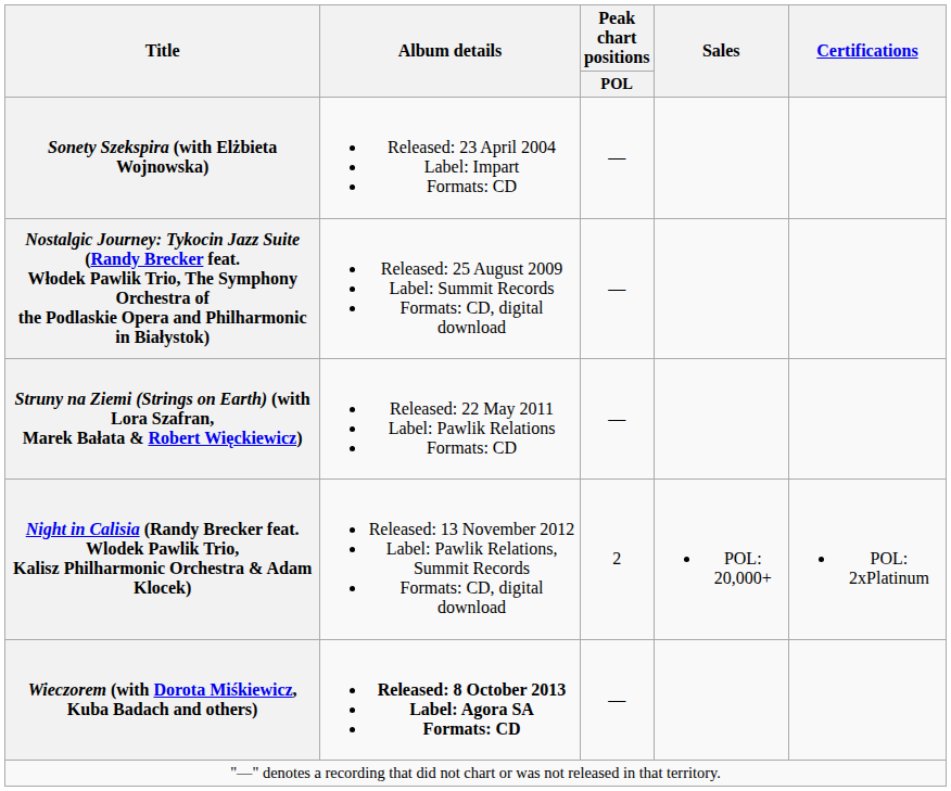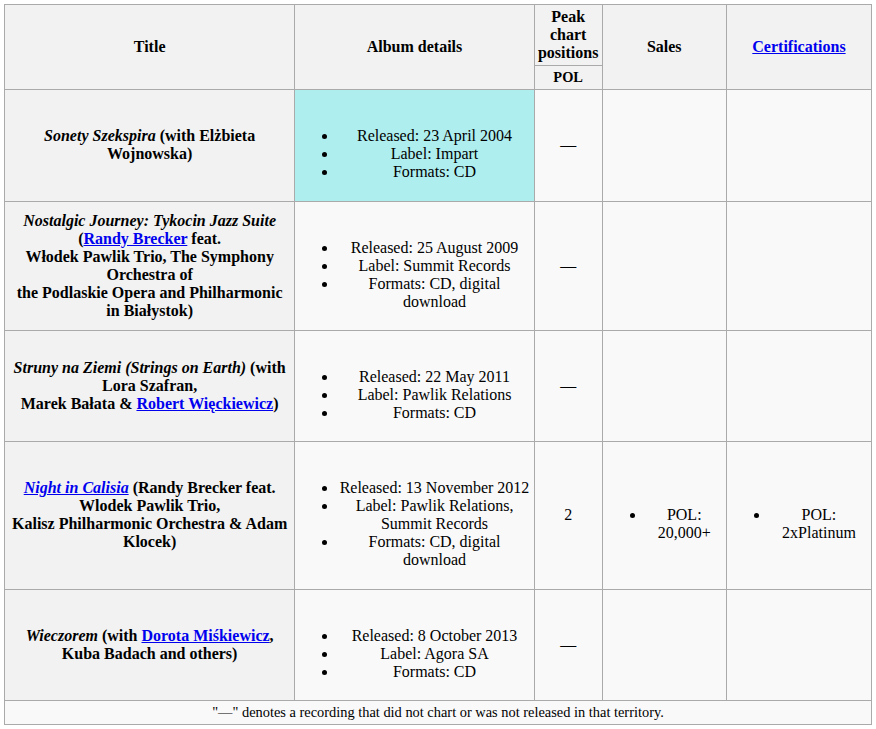Sonety Szekspira (with Elżbieta Wojnowska) | Album details: no background -> paleturquoise background
Wieczorem (with Dorota Miśkiewicz, Kuba Badach and others) | Album details: bold -> normal
